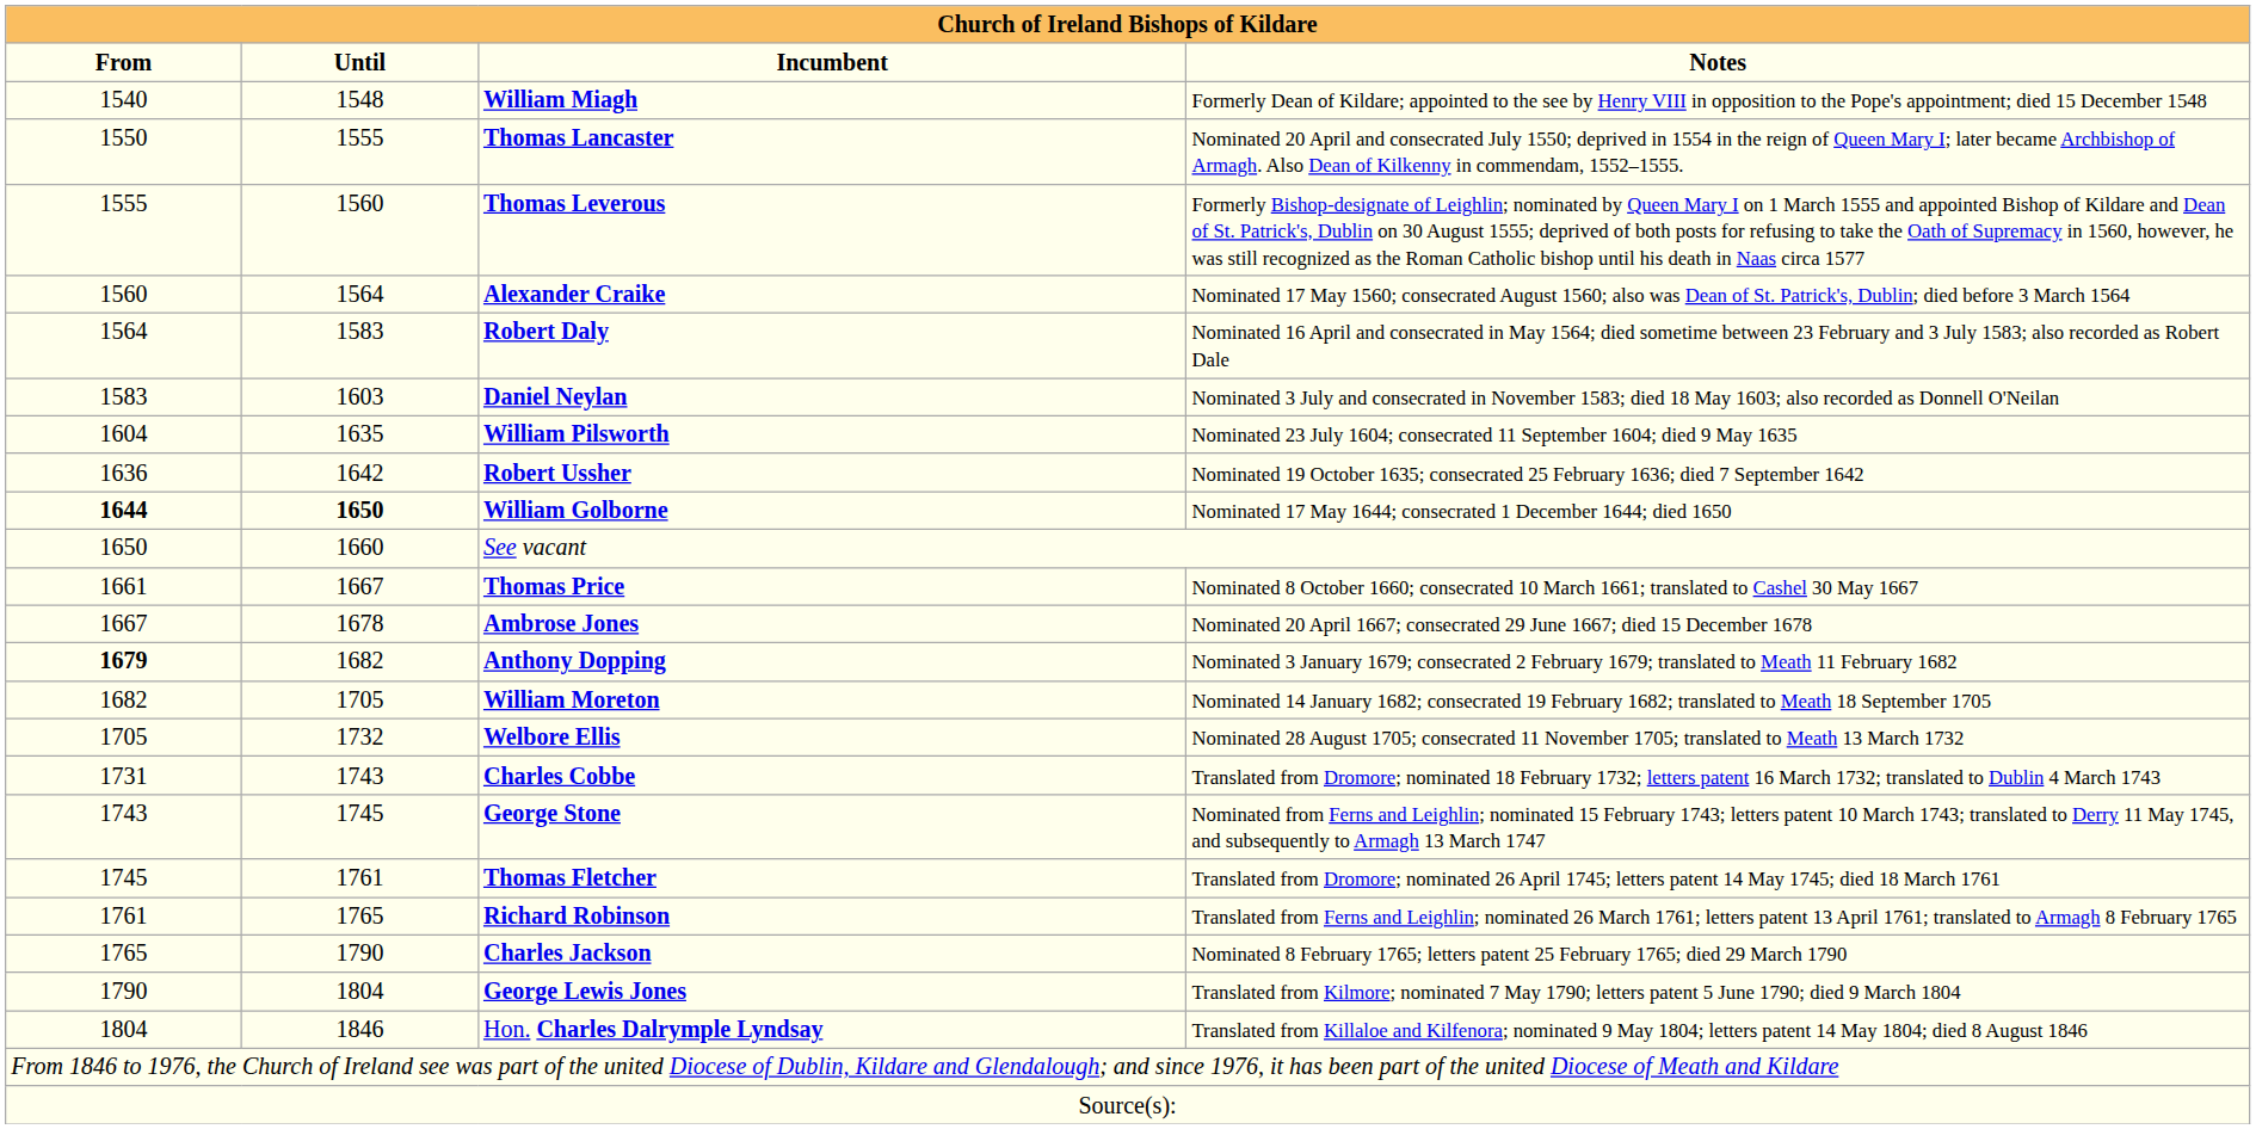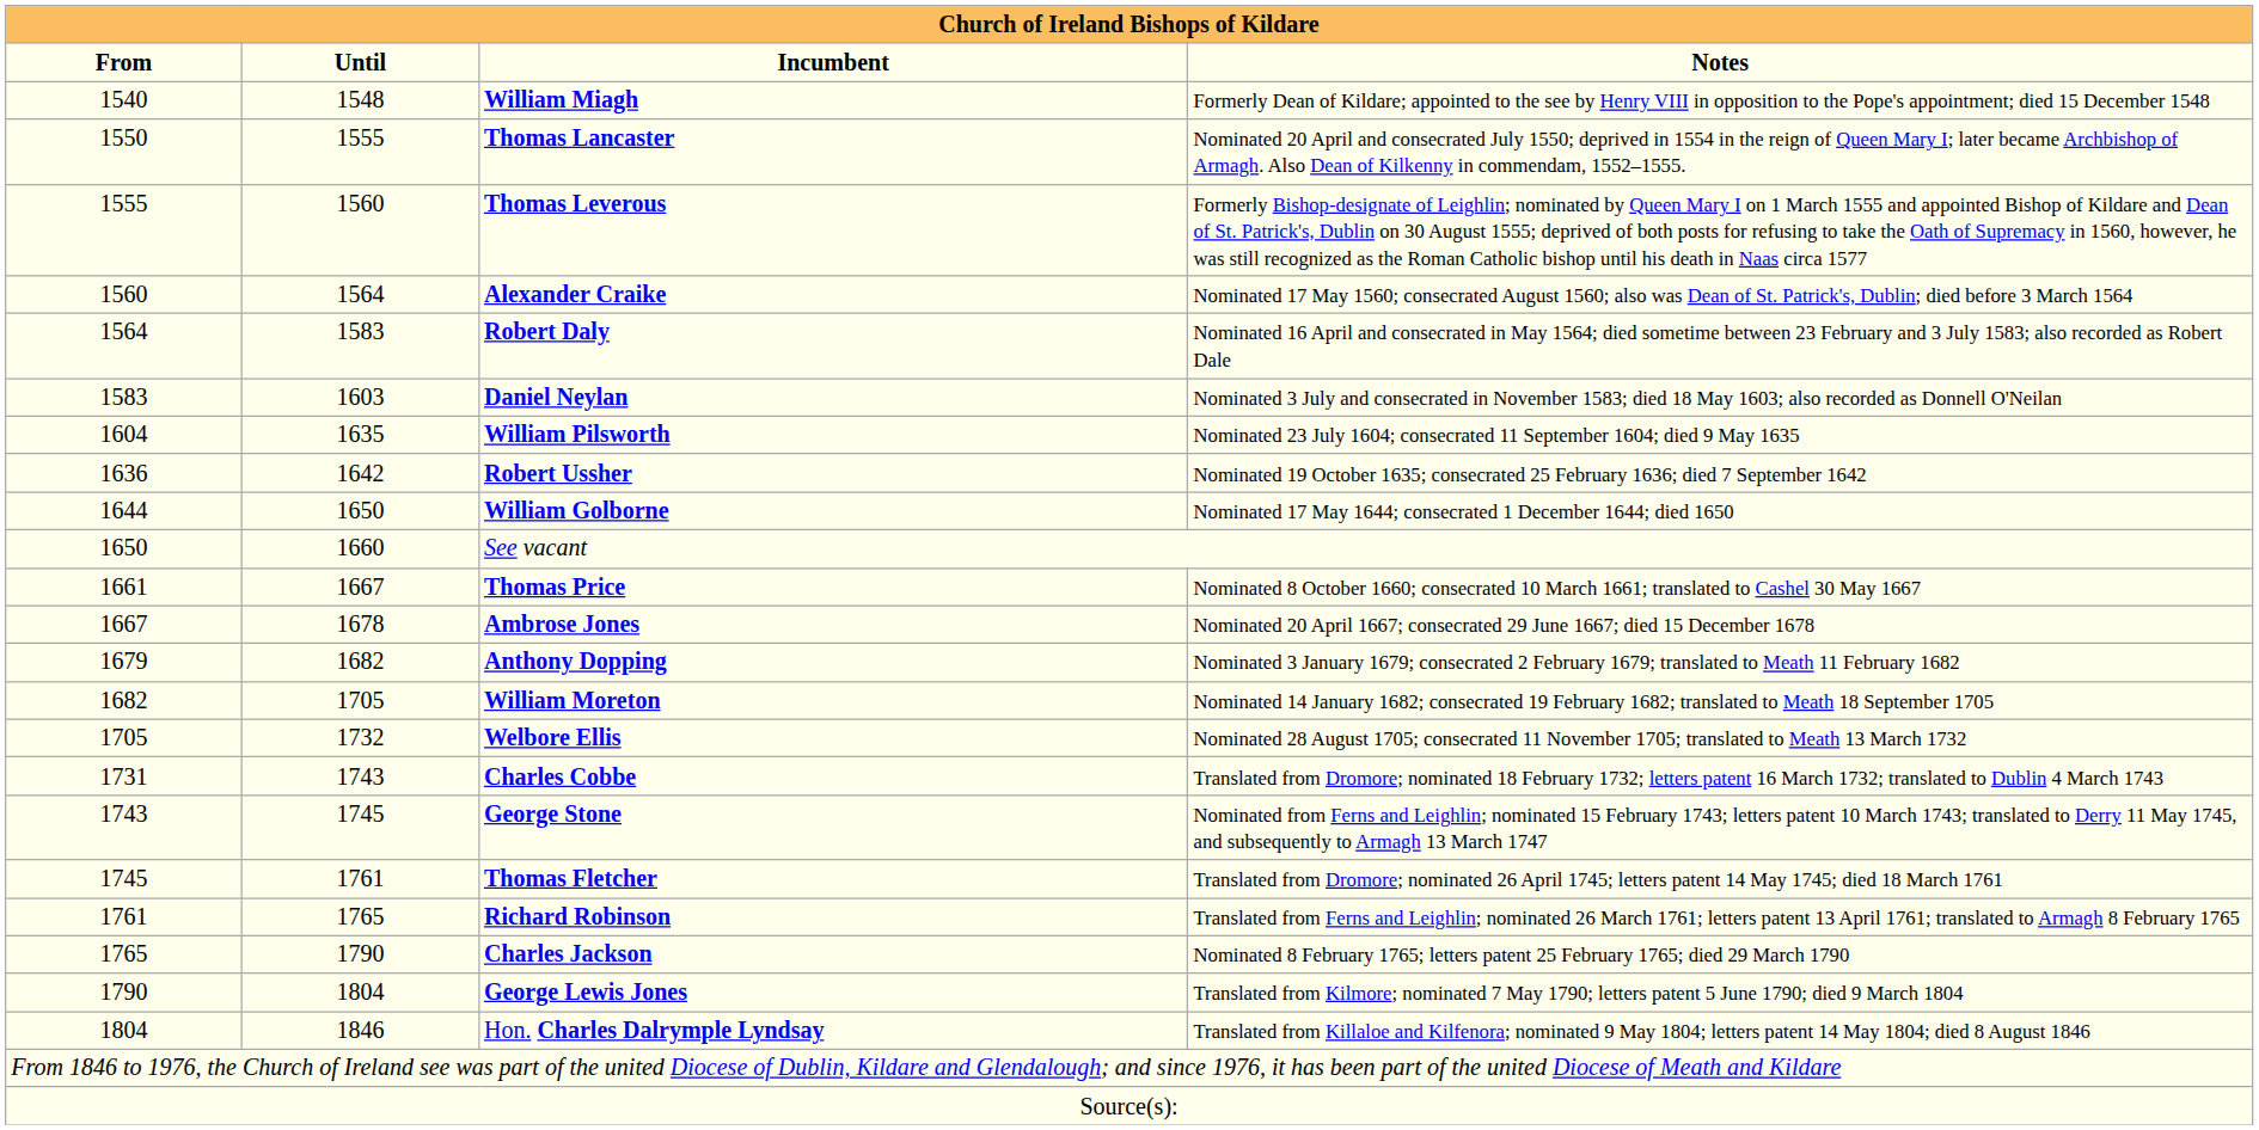William Golborne | From: bold -> normal
William Golborne | Until: bold -> normal
Anthony Dopping | From: bold -> normal
